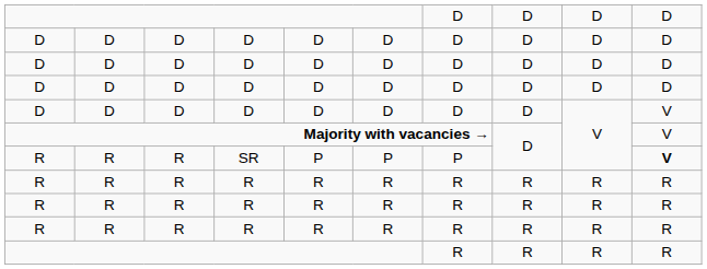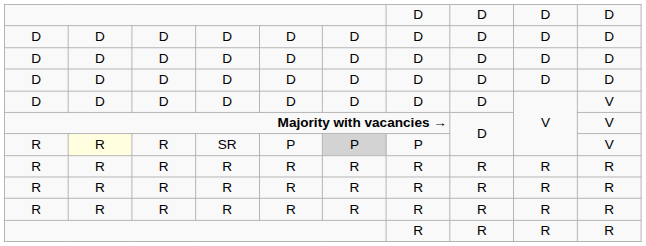SR | column 2: no background -> lightyellow background
SR | column 6: no background -> lightgrey background
SR | column 10: bold -> normal
